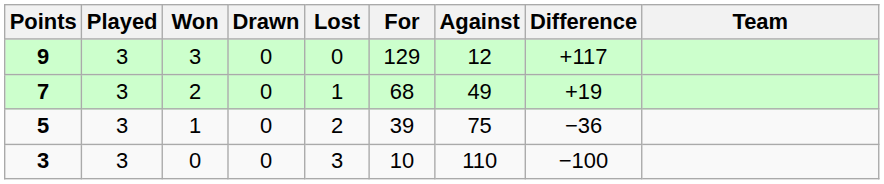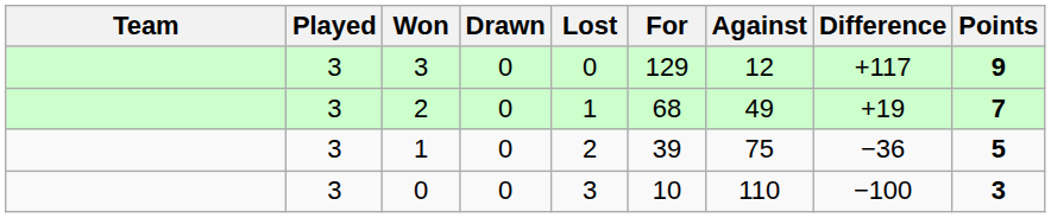columns swapped: Team <-> Points
